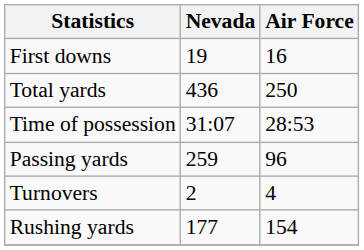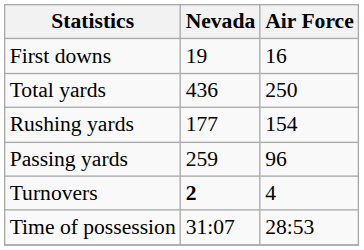rows swapped: Rushing yards <-> Time of possession
Turnovers | Nevada: normal -> bold
